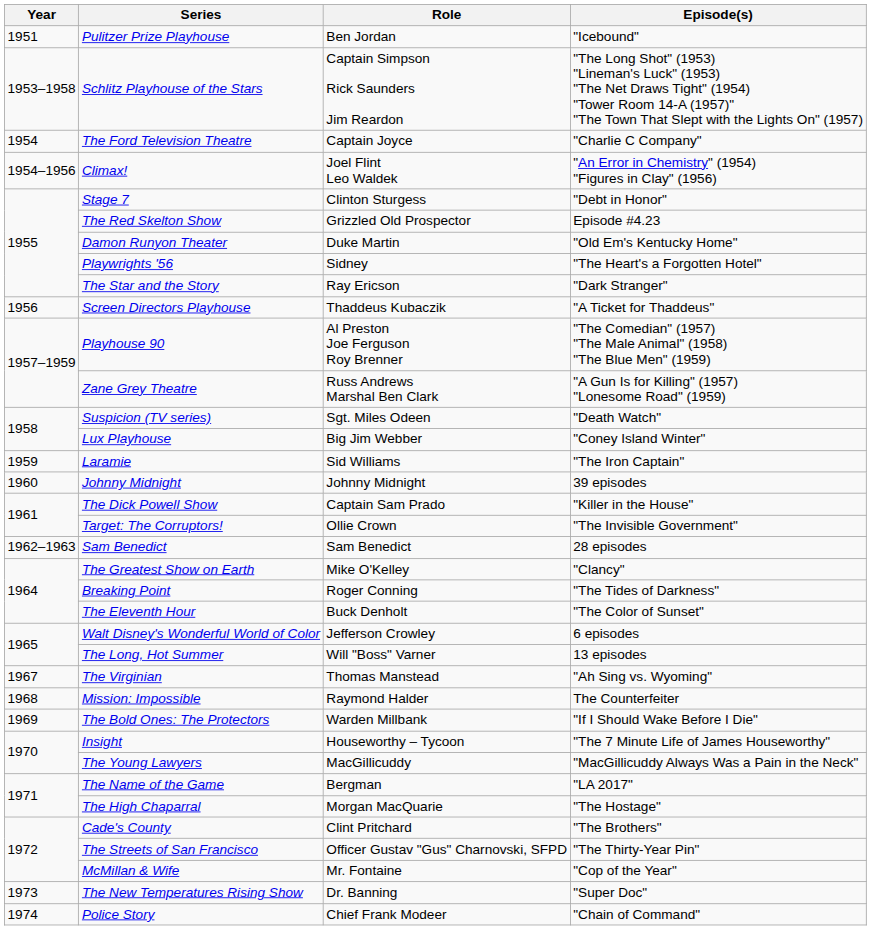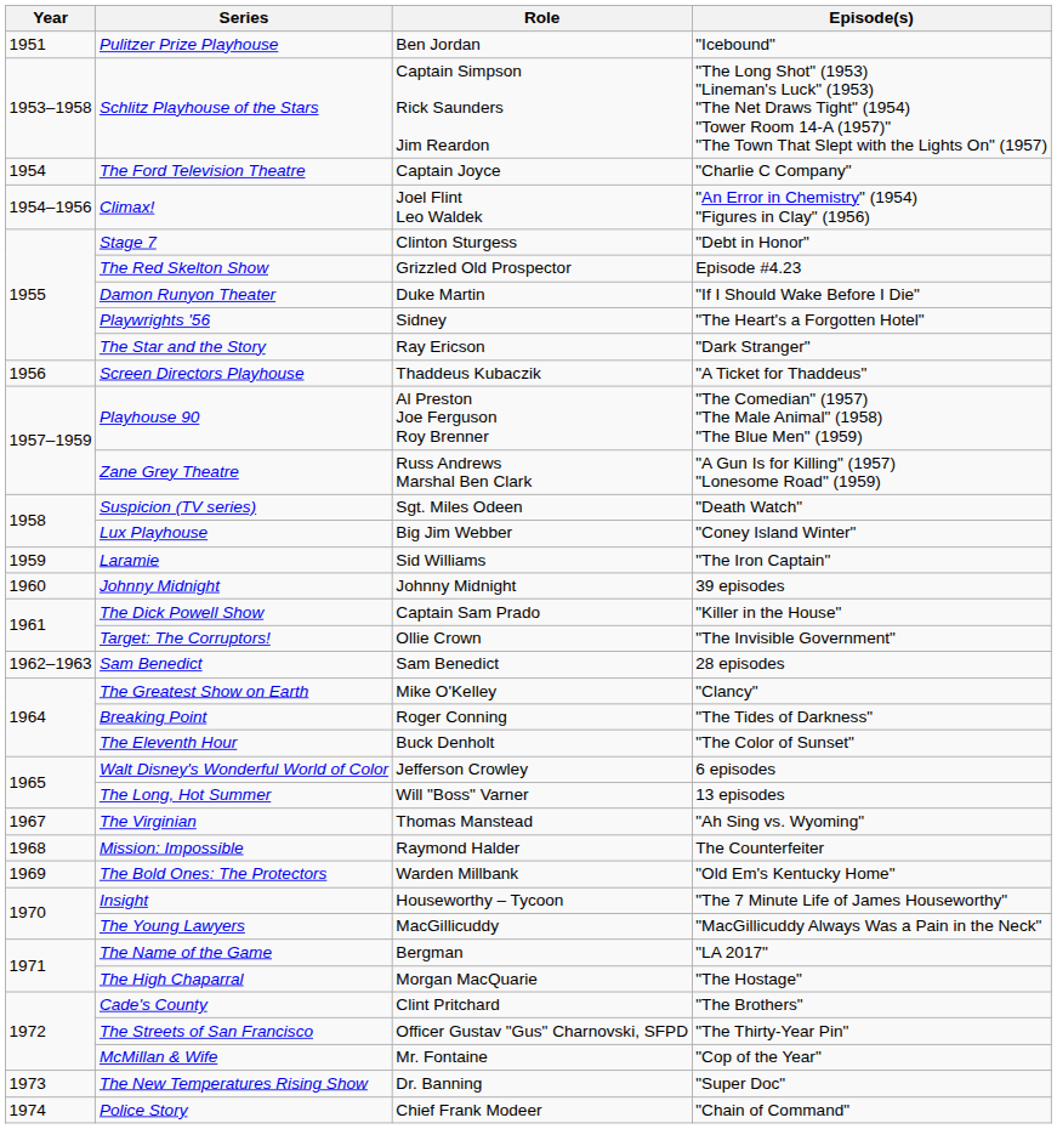Damon Runyon Theater | Episode(s): "Old Em's Kentucky Home" -> "If I Should Wake Before I Die"
The Bold Ones: The Protectors | Episode(s): "If I Should Wake Before I Die" -> "Old Em's Kentucky Home"
